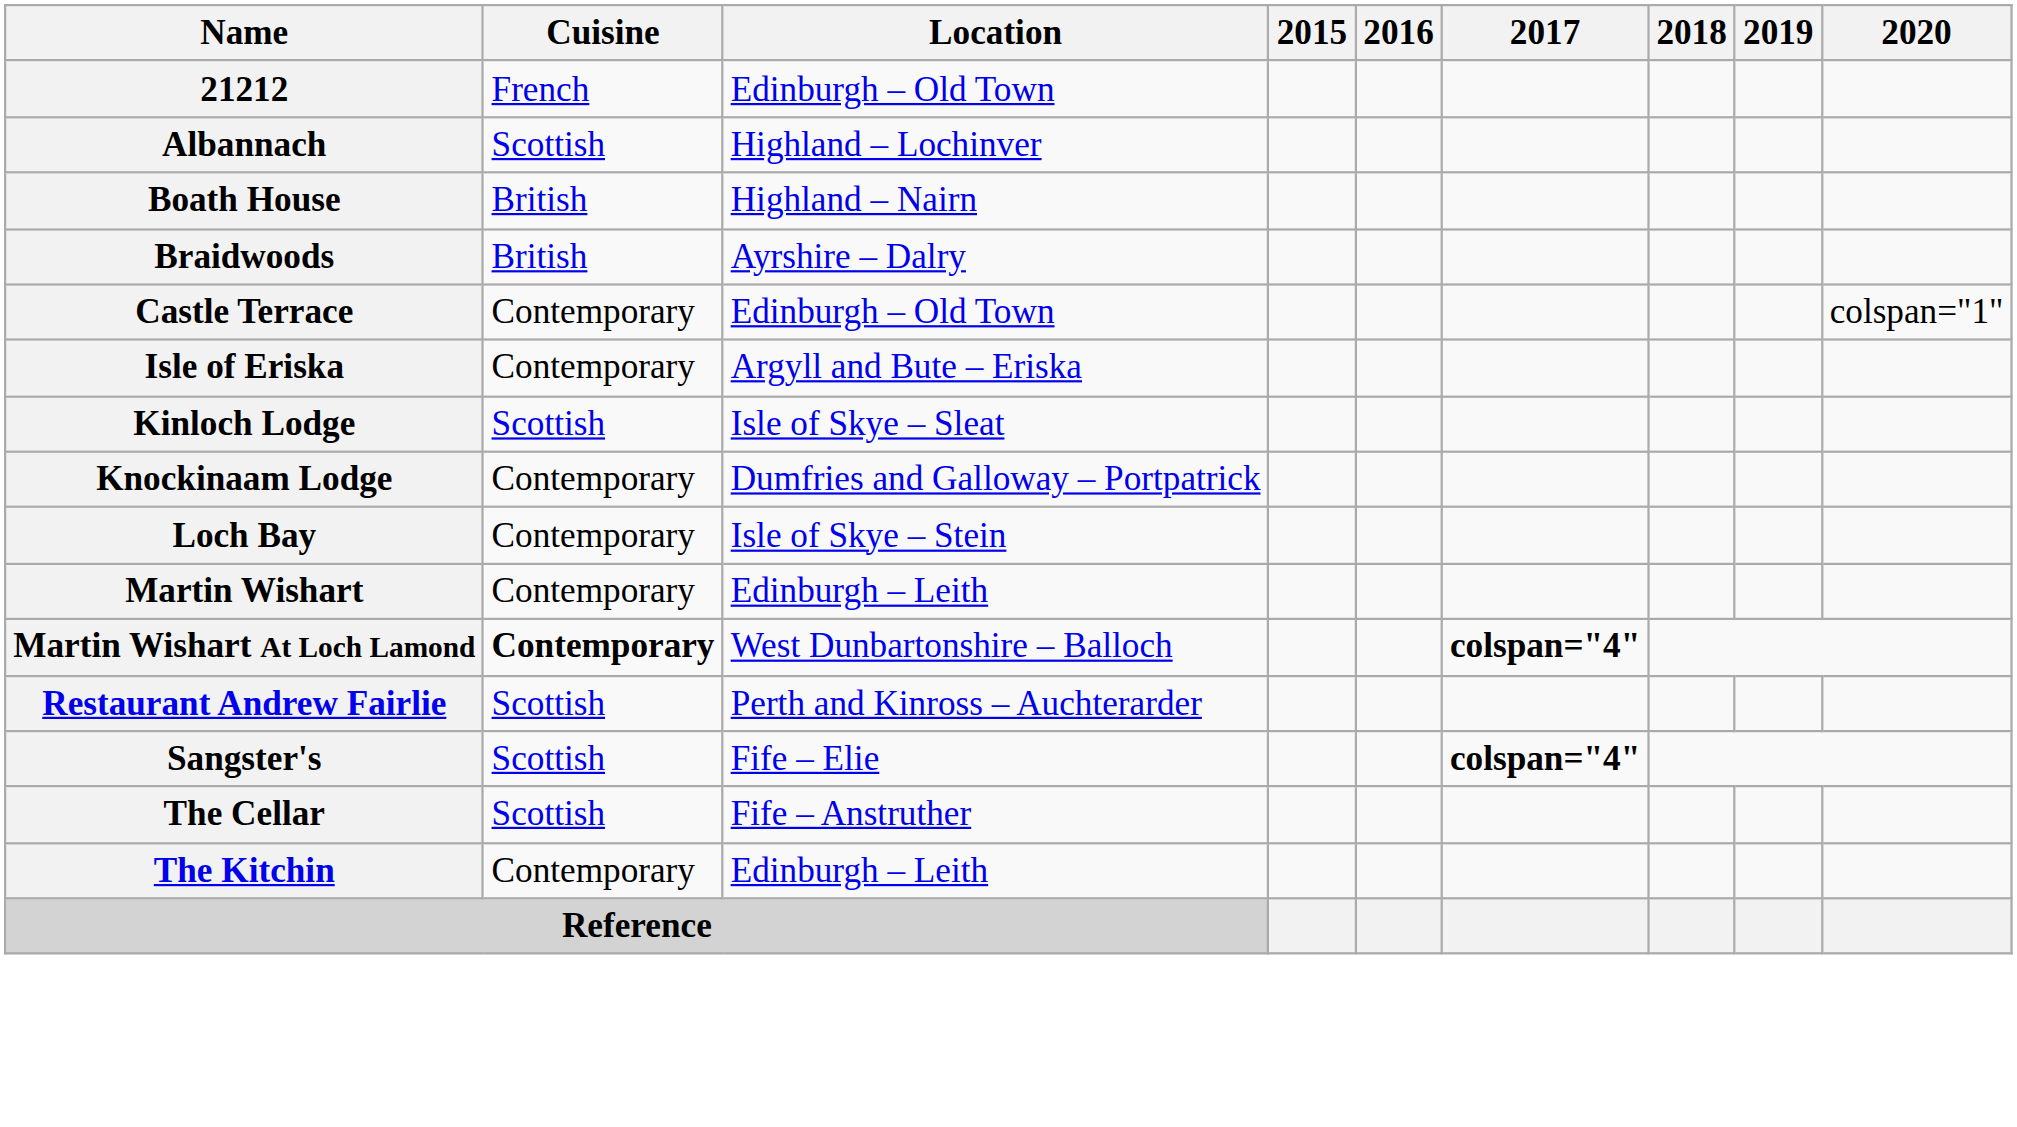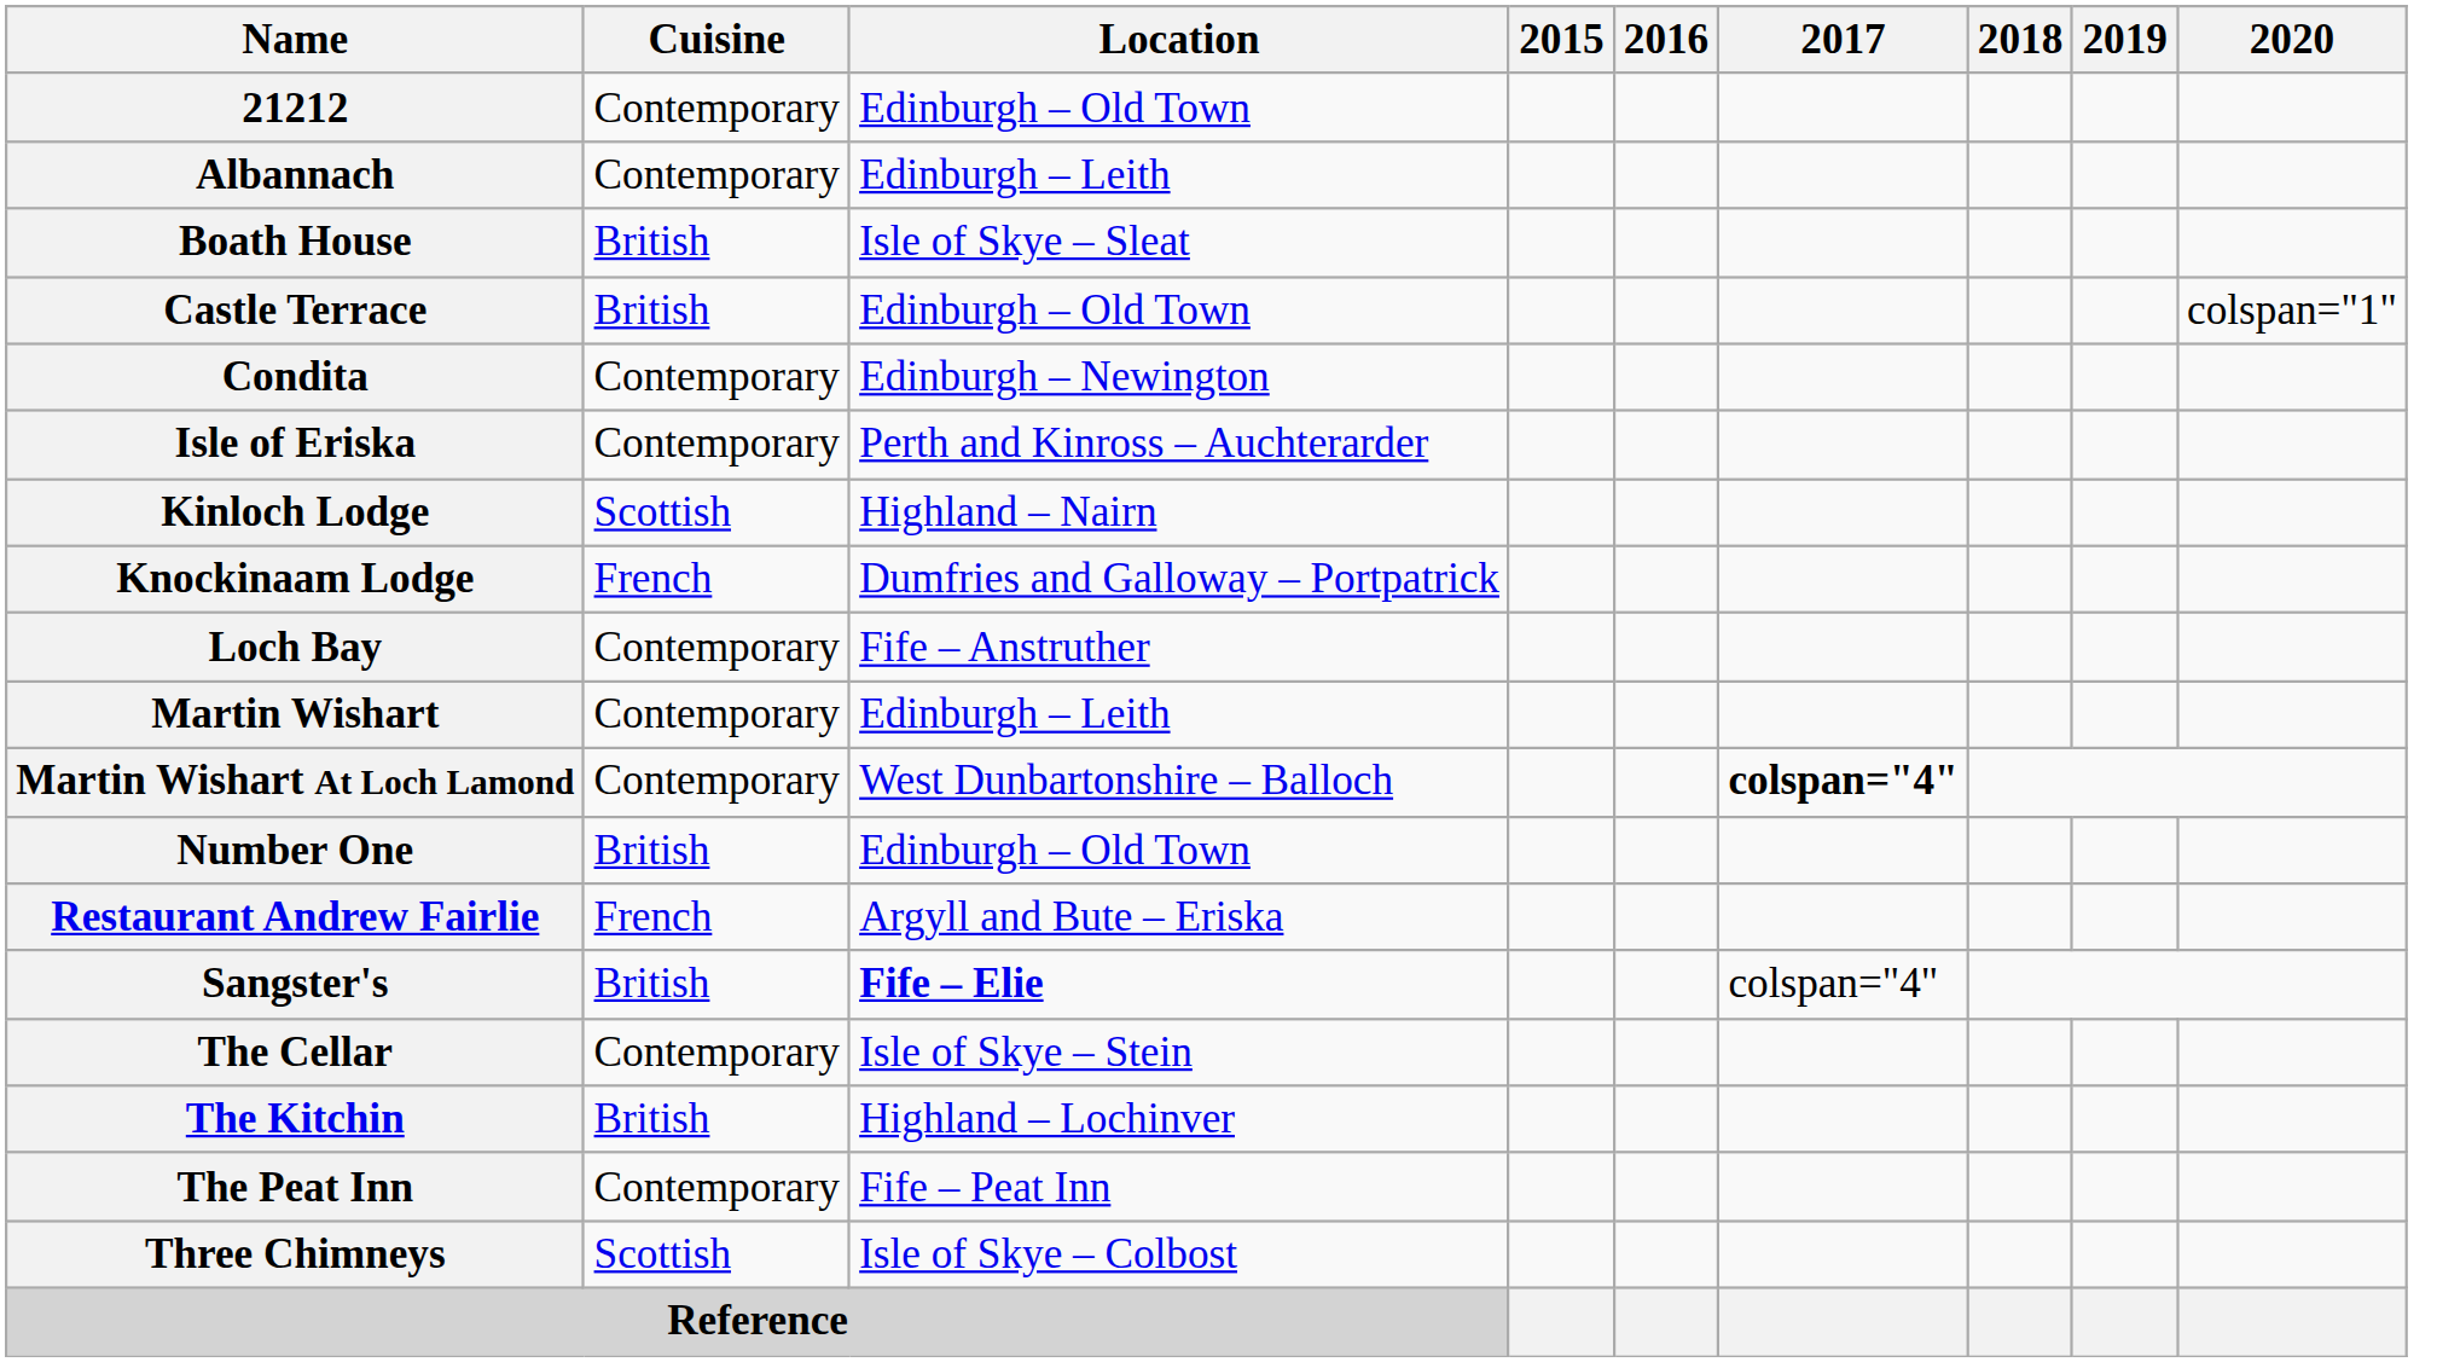21212 | Cuisine: French -> Contemporary
Albannach | Cuisine: Scottish -> Contemporary
Albannach | Location: Highland – Lochinver -> Edinburgh – Leith
Boath House | Location: Highland – Nairn -> Isle of Skye – Sleat
- row: Braidwoods | British | Ayrshire – Dalry
Castle Terrace | Cuisine: Contemporary -> British
+ row: Condita | Contemporary | Edinburgh – Newington
Isle of Eriska | Location: Argyll and Bute – Eriska -> Perth and Kinross – Auchterarder
Kinloch Lodge | Location: Isle of Skye – Sleat -> Highland – Nairn
Knockinaam Lodge | Cuisine: Contemporary -> French
Loch Bay | Location: Isle of Skye – Stein -> Fife – Anstruther
Martin Wishart At Loch Lamond | Cuisine: bold -> normal
+ row: Number One | British | Edinburgh – Old Town
Restaurant Andrew Fairlie | Cuisine: Scottish -> French
Restaurant Andrew Fairlie | Location: Perth and Kinross – Auchterarder -> Argyll and Bute – Eriska
Sangster's | Cuisine: Scottish -> British
Sangster's | Location: normal -> bold
Sangster's | 2017: bold -> normal
The Cellar | Cuisine: Scottish -> Contemporary
The Cellar | Location: Fife – Anstruther -> Isle of Skye – Stein
The Kitchin | Cuisine: Contemporary -> British
The Kitchin | Location: Edinburgh – Leith -> Highland – Lochinver
+ row: The Peat Inn | Contemporary | Fife – Peat Inn
+ row: Three Chimneys | Scottish | Isle of Skye – Colbost
